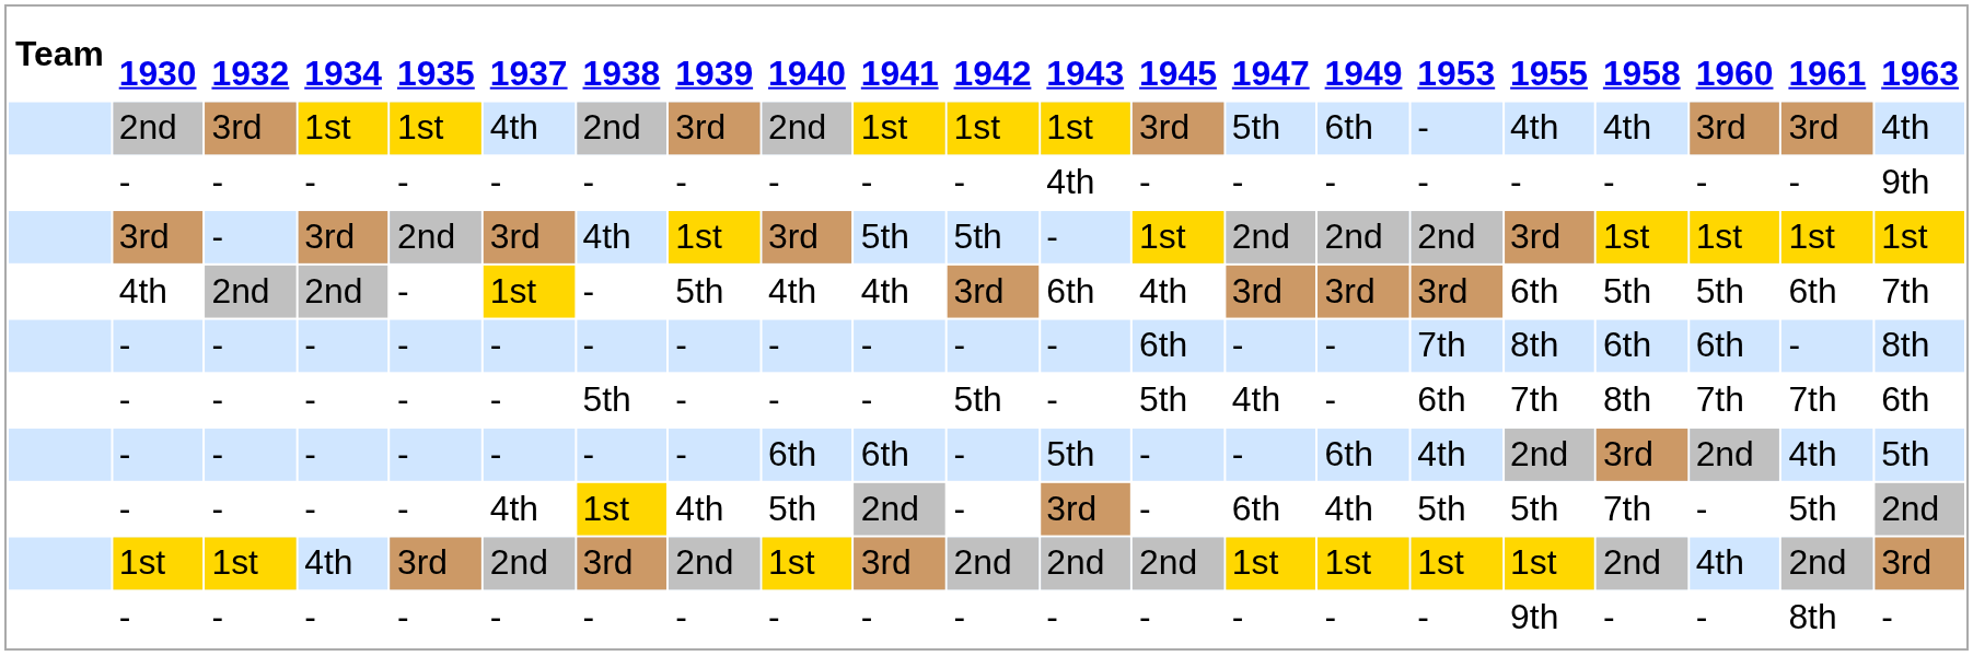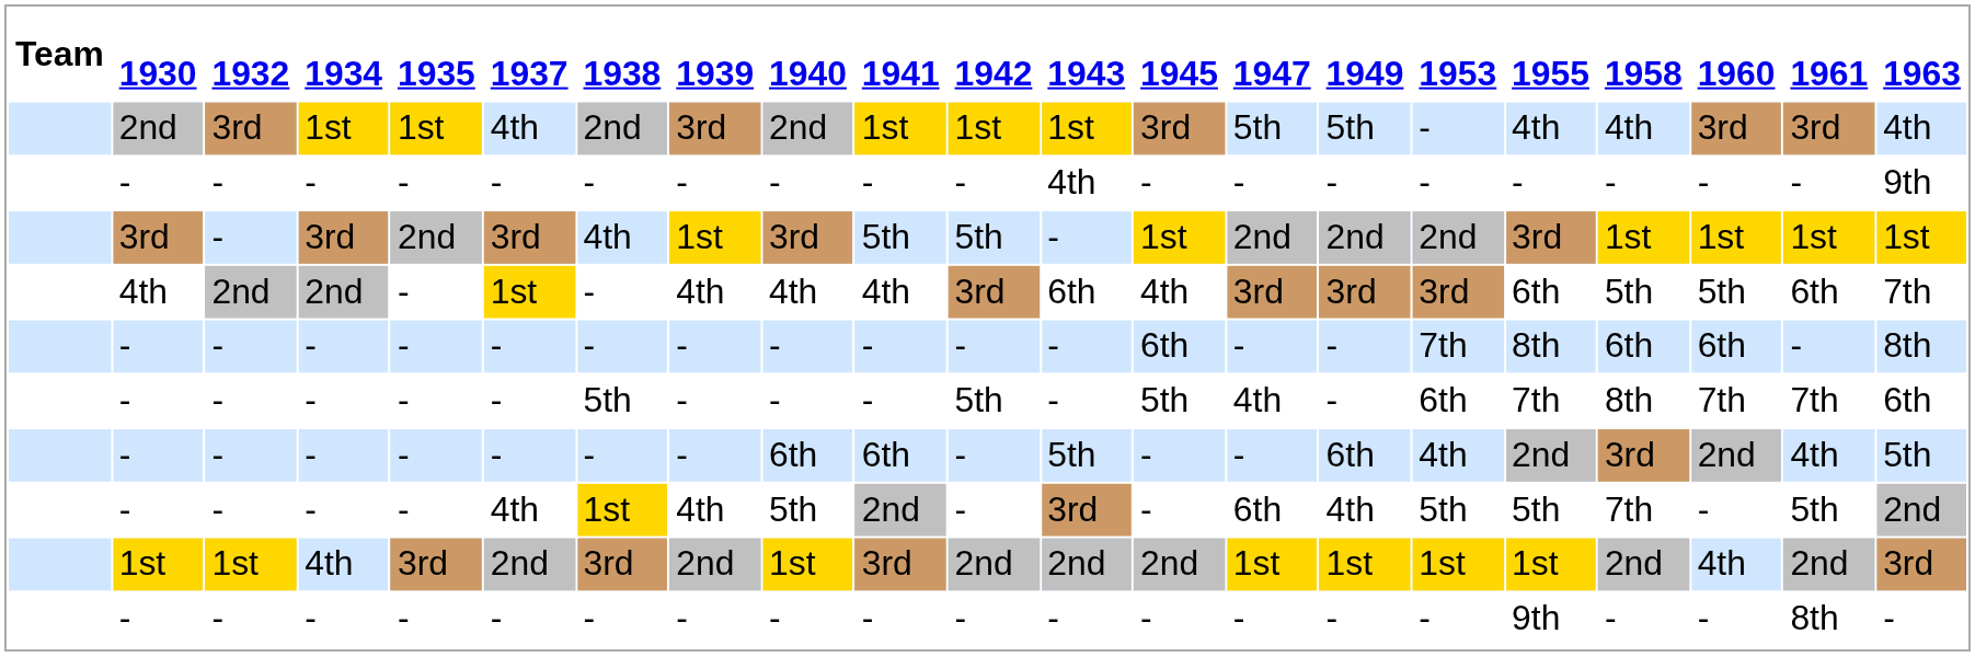row 2 | 1949: 6th -> 5th
row 5 | 1939: 5th -> 4th
